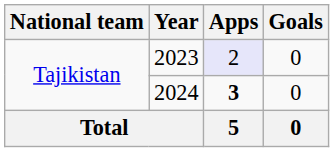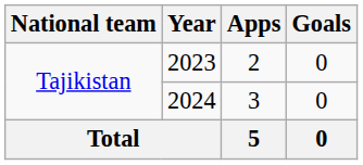2023 | Apps: lavender background -> no background
2024 | Apps: bold -> normal
